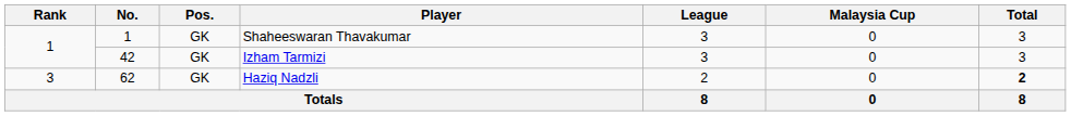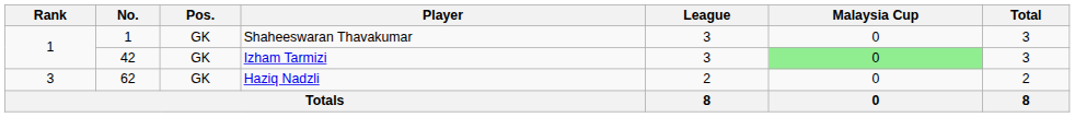Izham Tarmizi | Malaysia Cup: no background -> lightgreen background
Haziq Nadzli | Total: bold -> normal
